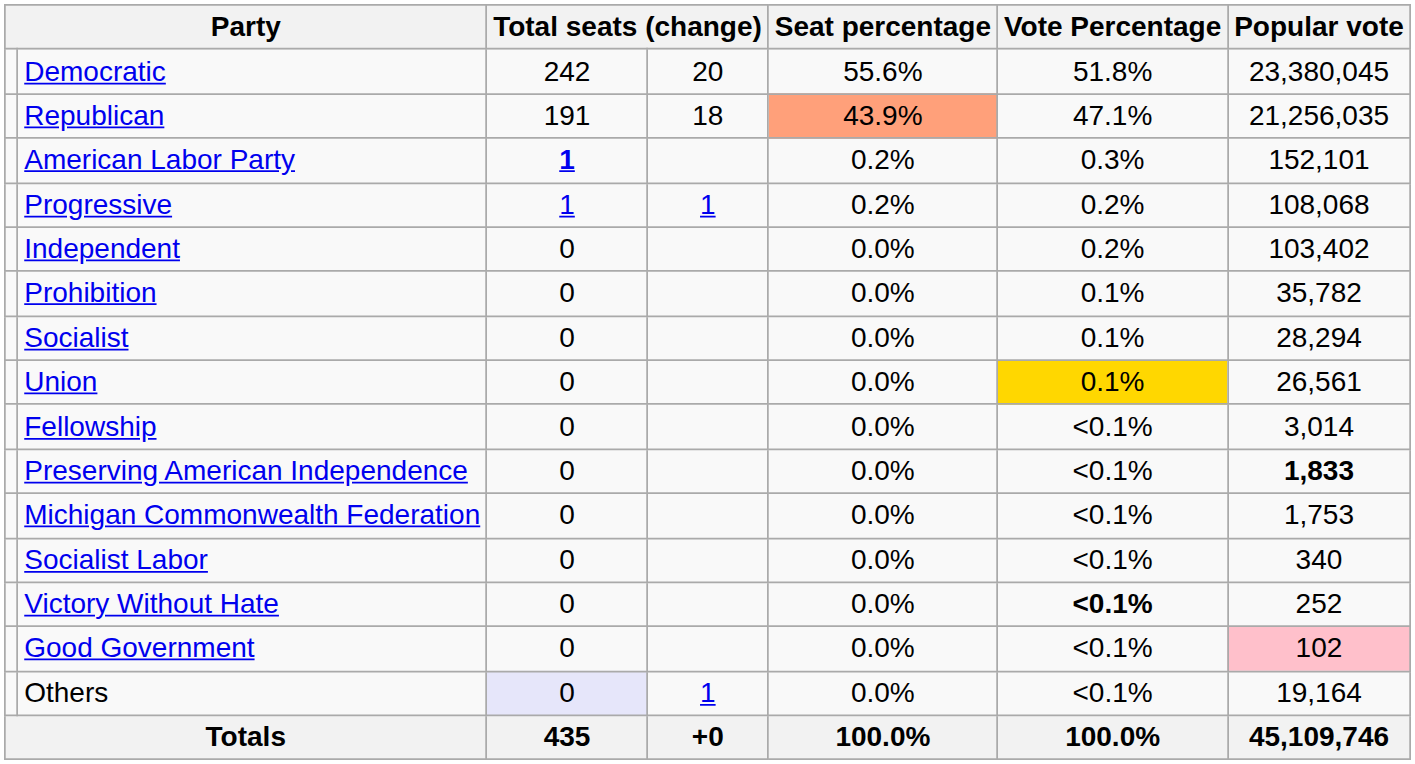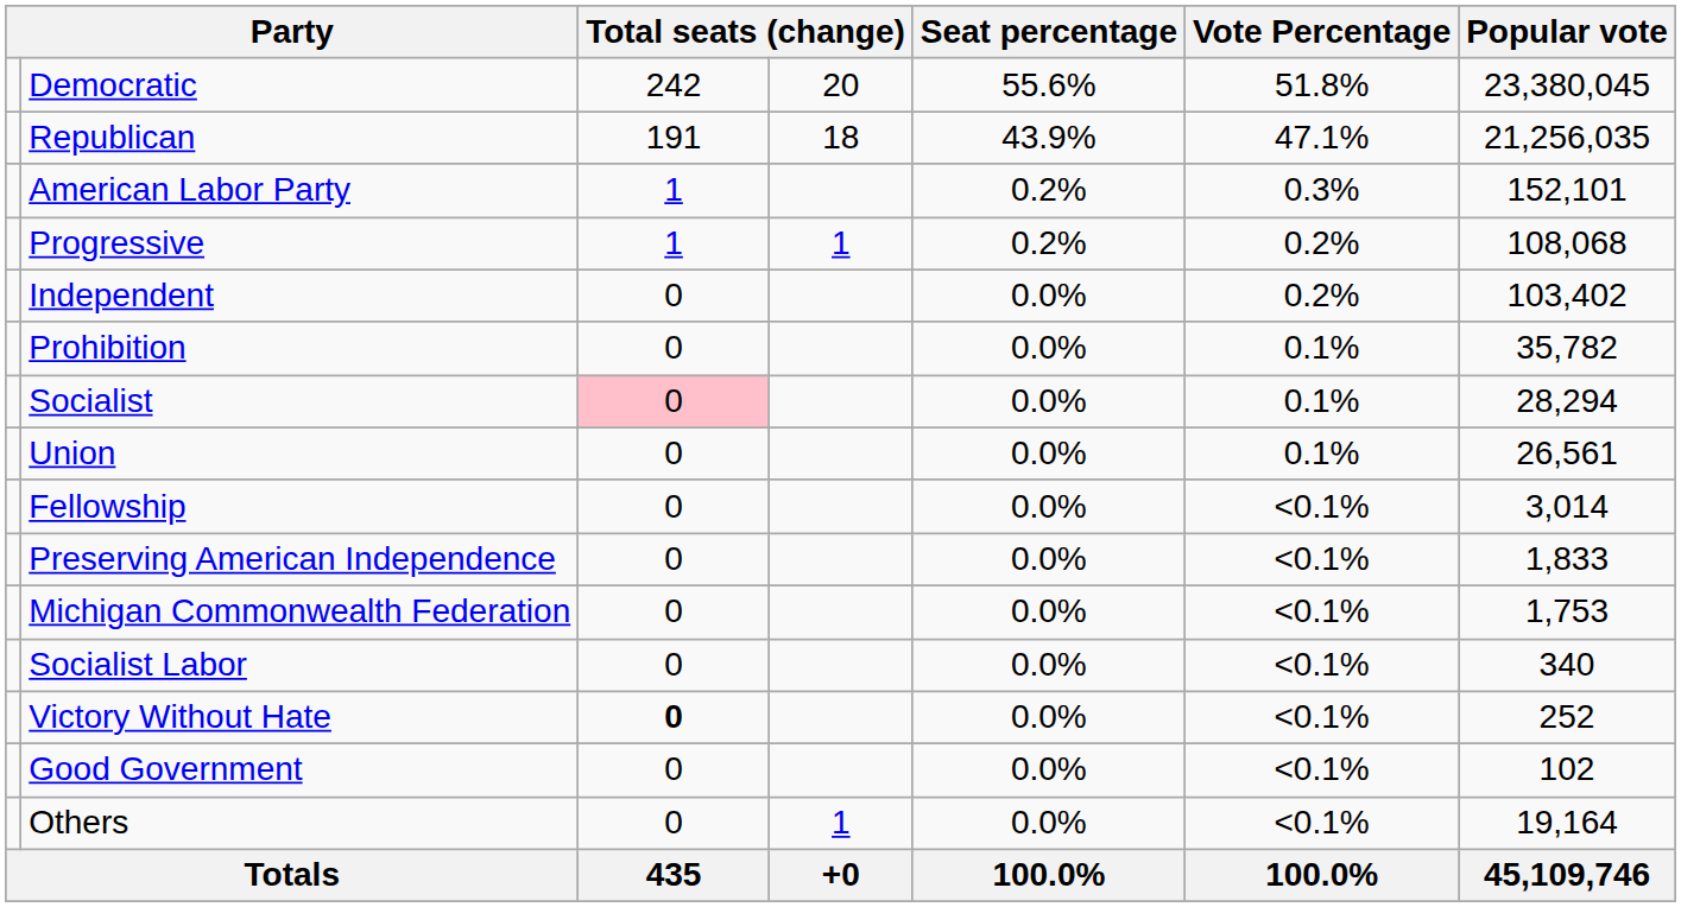Republican | Seat percentage: lightsalmon background -> no background
American Labor Party | column 3: bold -> normal
Socialist | column 3: no background -> pink background
Union | Vote Percentage: gold background -> no background
Preserving American Independence | Popular vote: bold -> normal
Victory Without Hate | column 3: normal -> bold
Victory Without Hate | Vote Percentage: bold -> normal
Good Government | Popular vote: pink background -> no background
Others | column 3: lavender background -> no background
